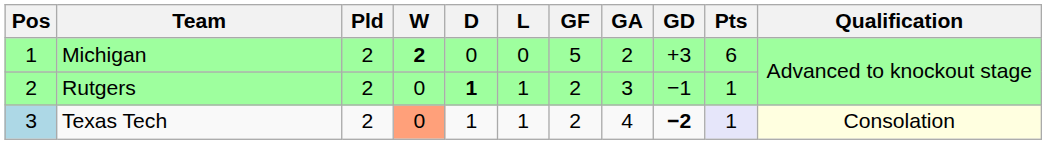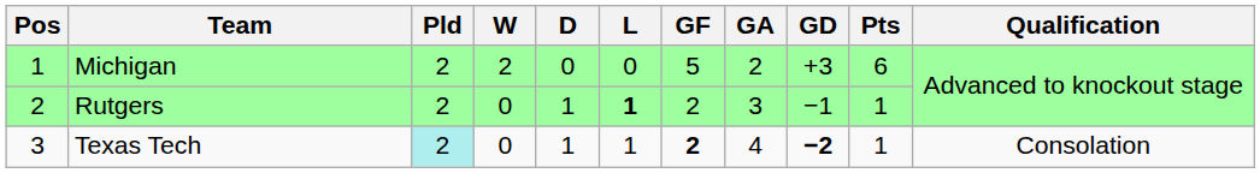Michigan | W: bold -> normal
Rutgers | D: bold -> normal
Rutgers | L: normal -> bold
Texas Tech | Pos: lightblue background -> no background
Texas Tech | Pld: no background -> paleturquoise background
Texas Tech | W: lightsalmon background -> no background
Texas Tech | GF: normal -> bold
Texas Tech | Pts: lavender background -> no background
Texas Tech | Qualification: lightyellow background -> no background
